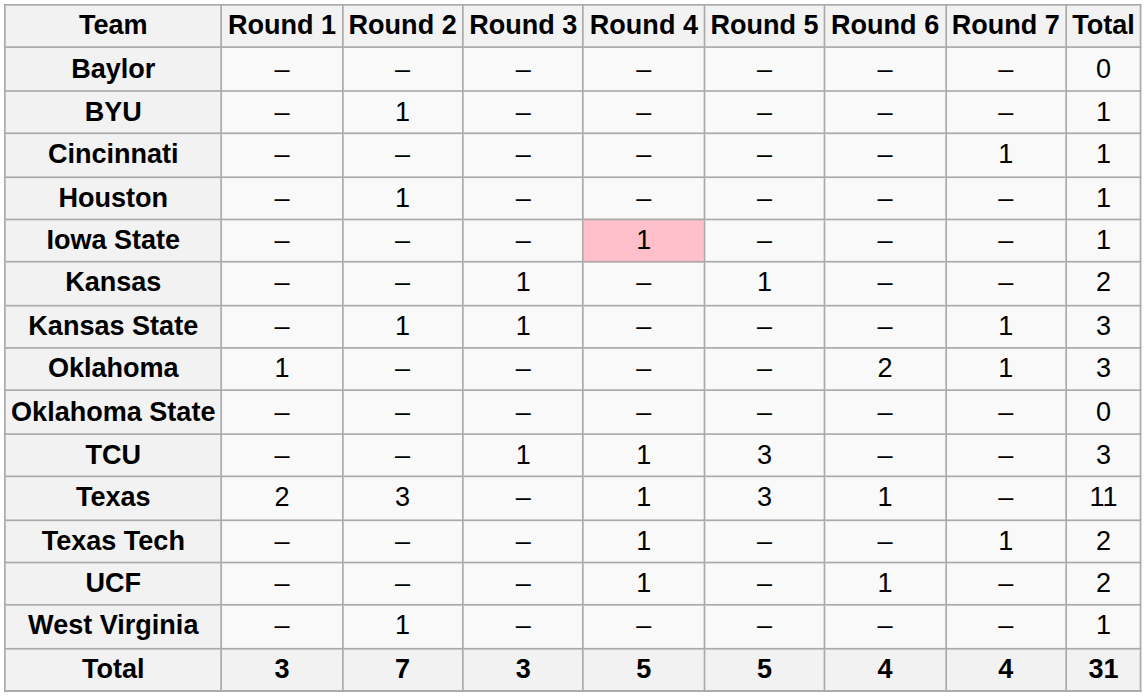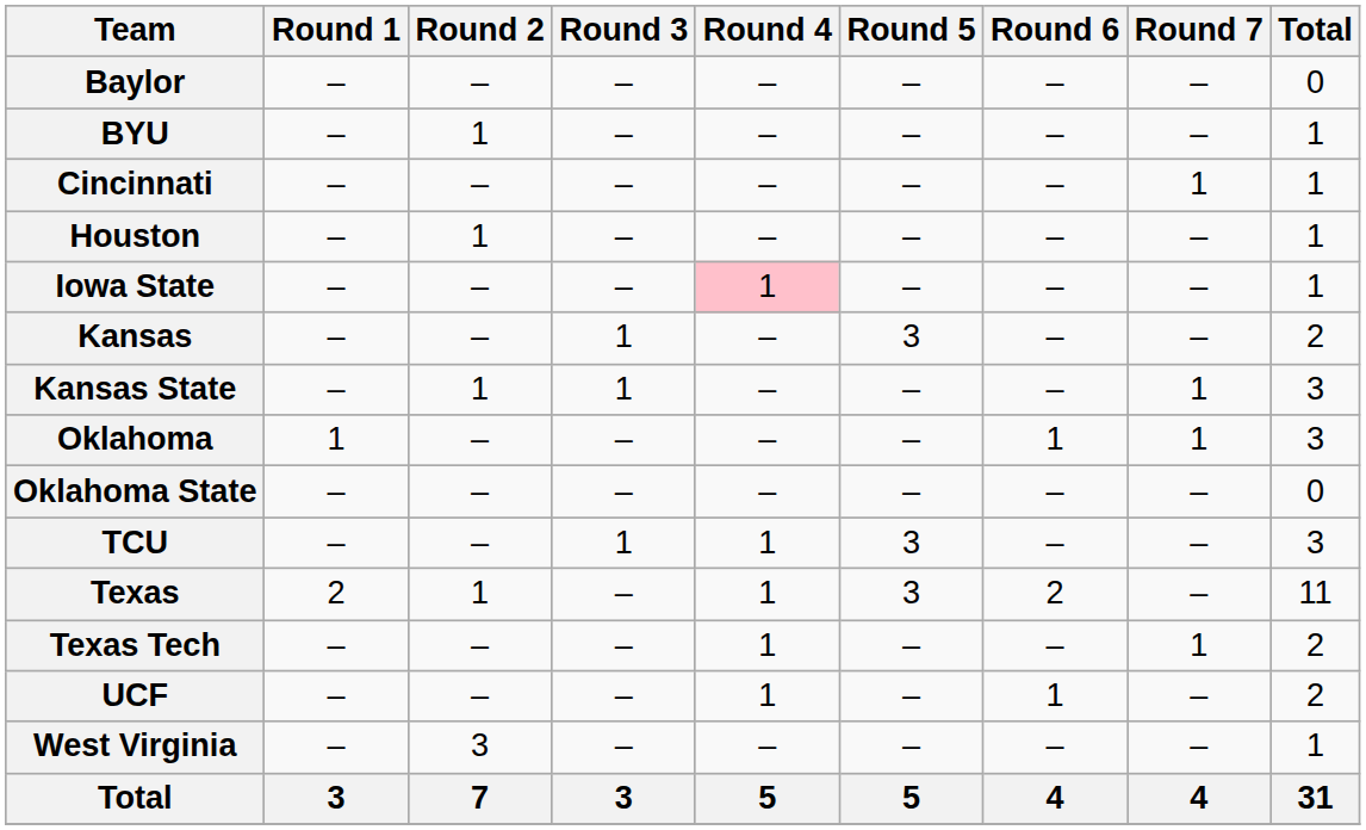Kansas | Round 5: 1 -> 3
Oklahoma | Round 6: 2 -> 1
Texas | Round 2: 3 -> 1
Texas | Round 6: 1 -> 2
West Virginia | Round 2: 1 -> 3
